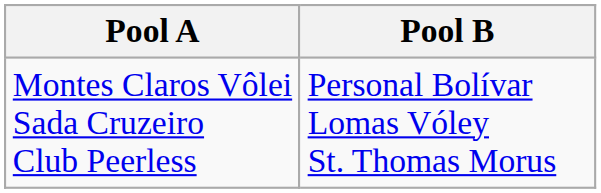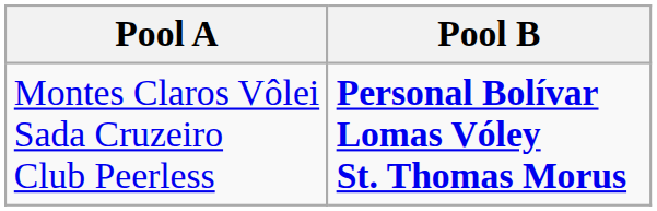Montes Claros Vôlei Sada Cruzeiro Club Peerless | Pool B: normal -> bold
